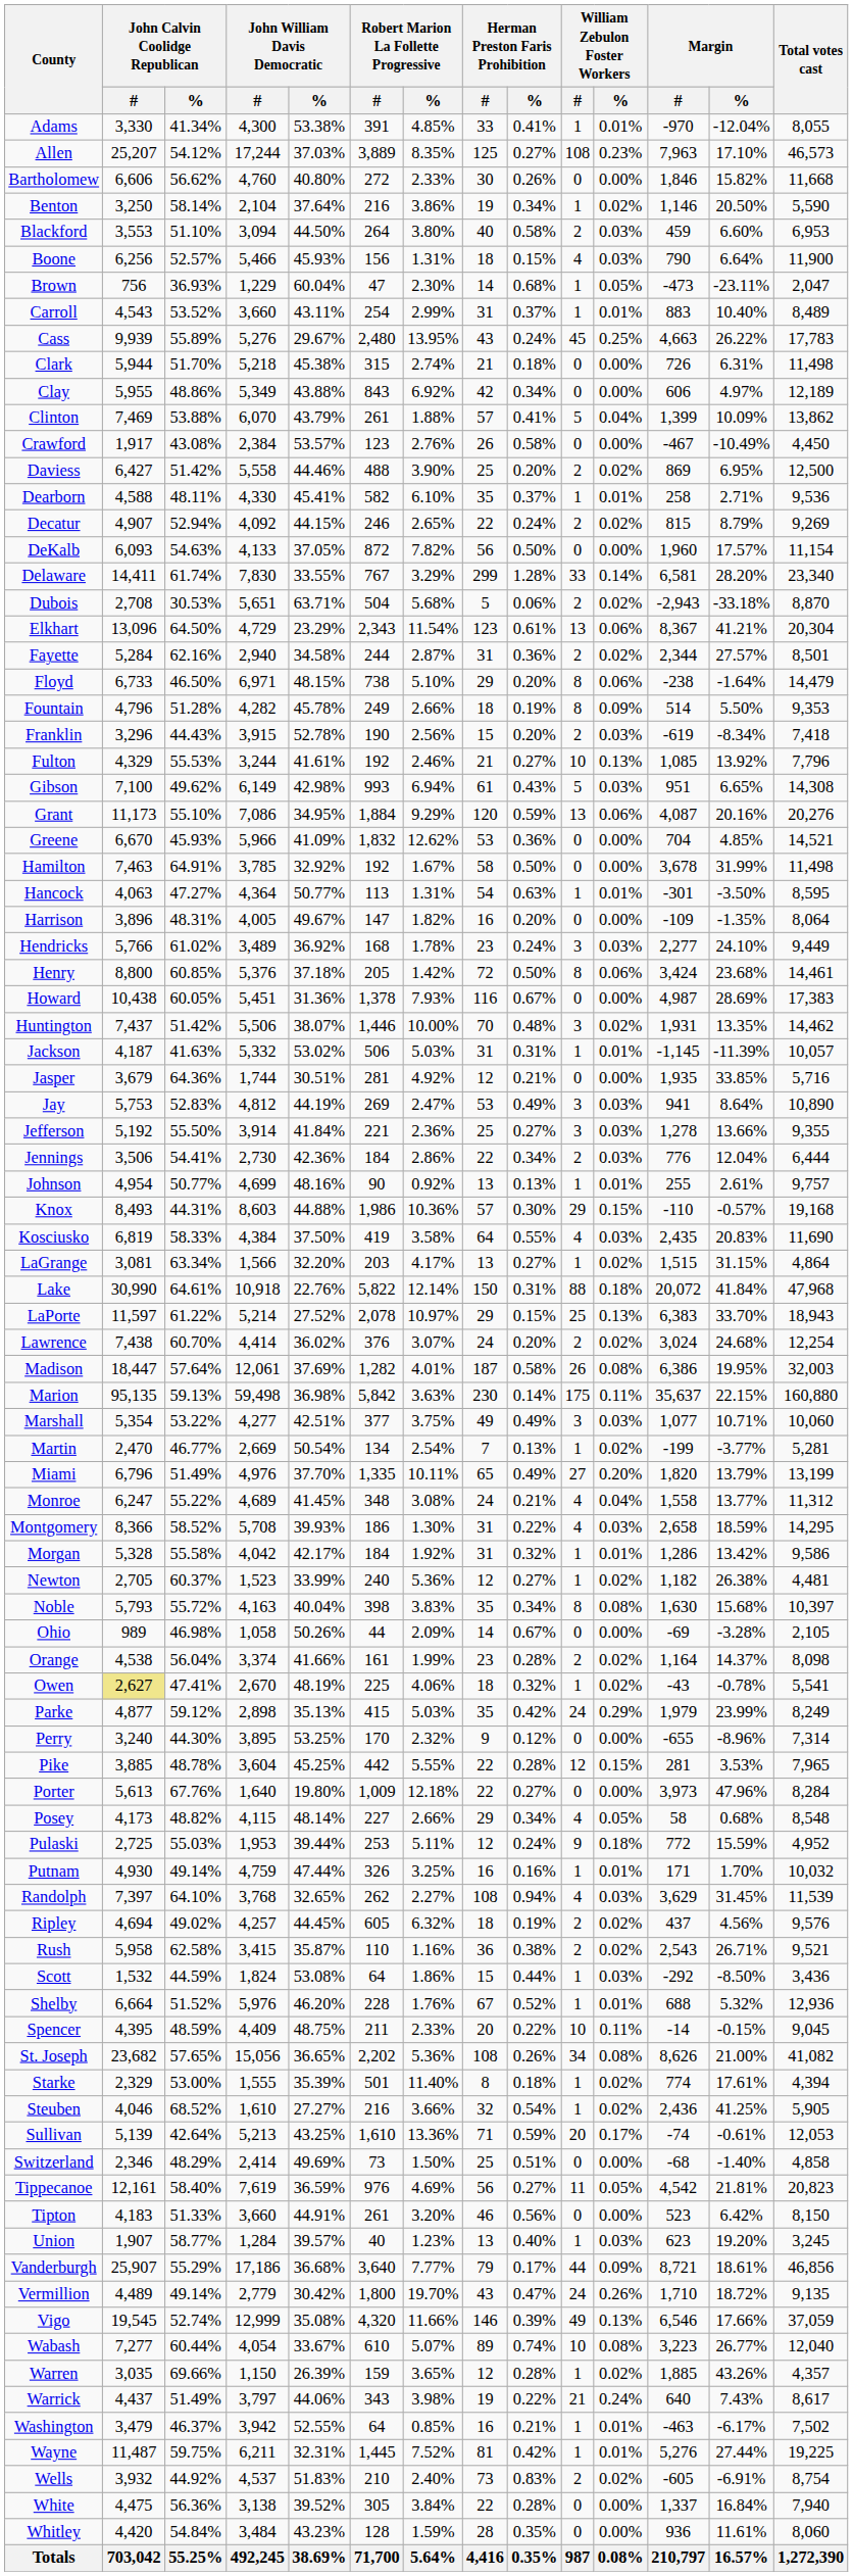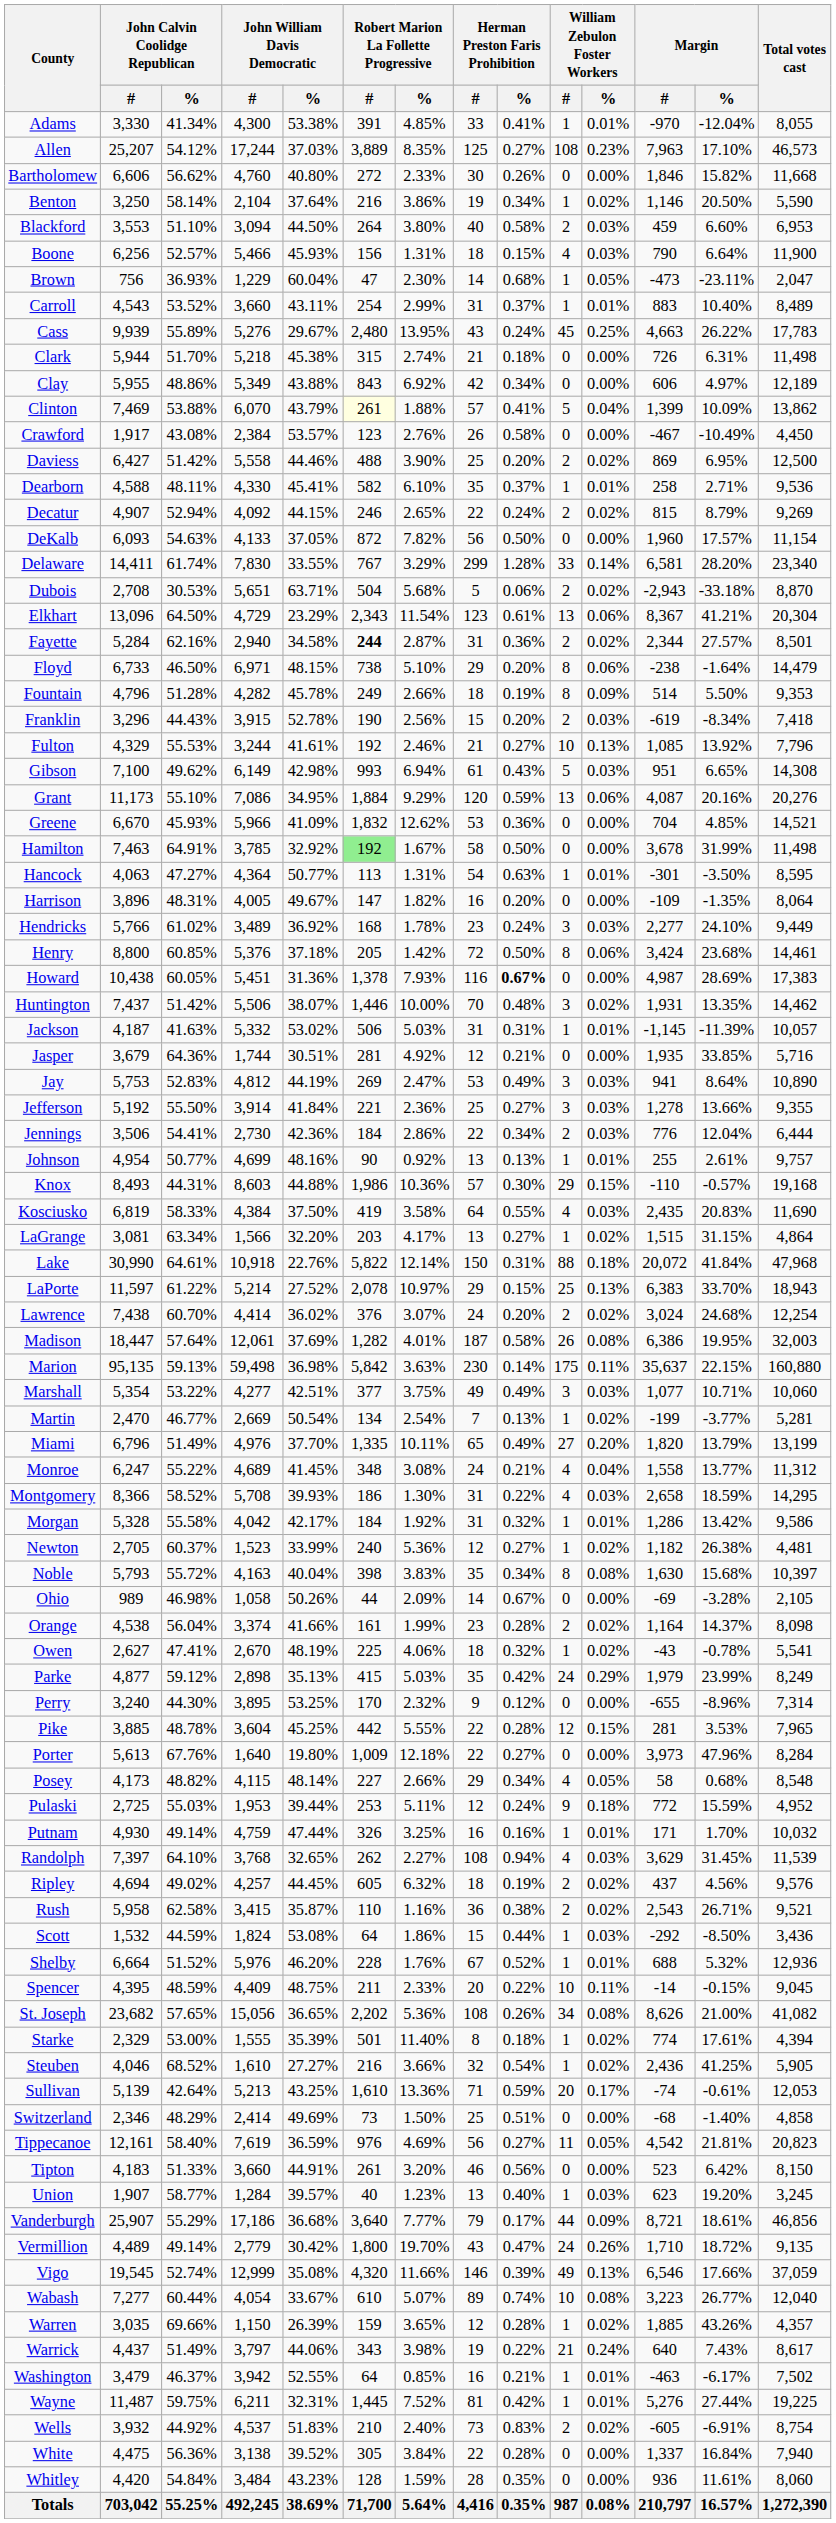Clinton | Robert Marion La Follette Progressive / #: no background -> lightyellow background
Fayette | Robert Marion La Follette Progressive / #: normal -> bold
Hamilton | Robert Marion La Follette Progressive / #: no background -> lightgreen background
Howard | Herman Preston Faris Prohibition / %: normal -> bold
Owen | John Calvin Coolidge Republican / #: khaki background -> no background
